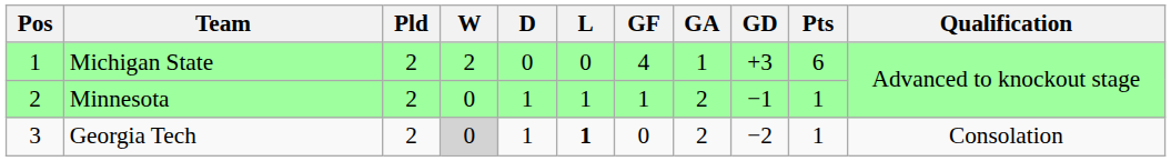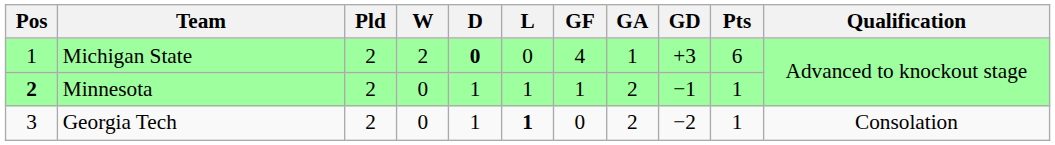Michigan State | D: normal -> bold
Minnesota | Pos: normal -> bold
Georgia Tech | W: lightgrey background -> no background
